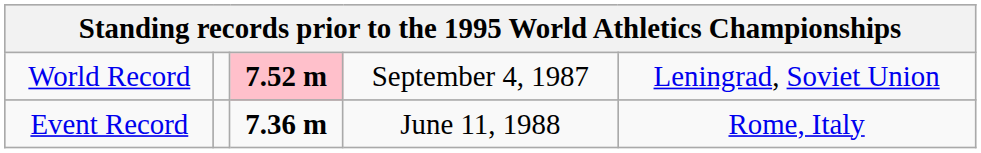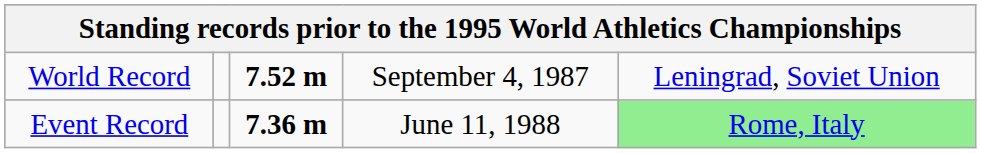World Record | column 3: pink background -> no background
Event Record | column 5: no background -> lightgreen background
